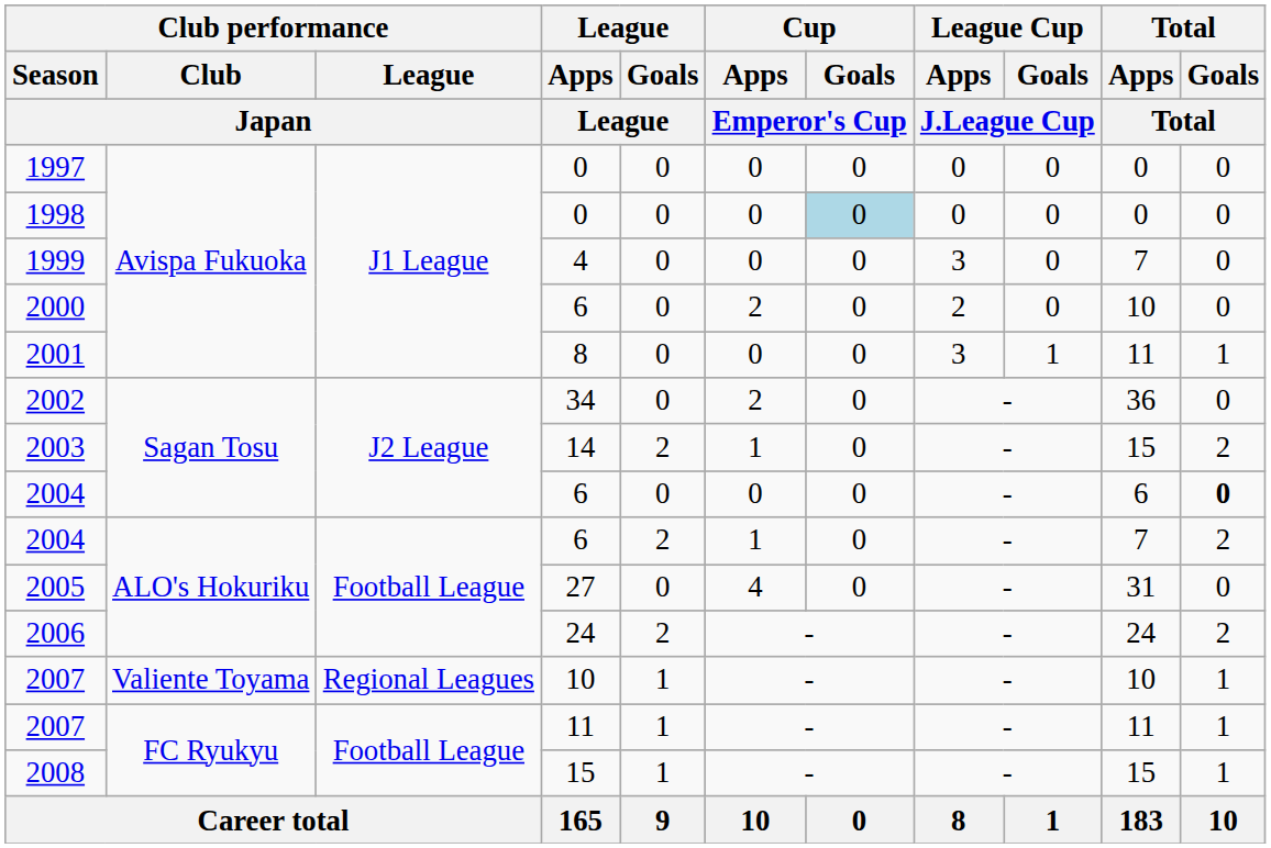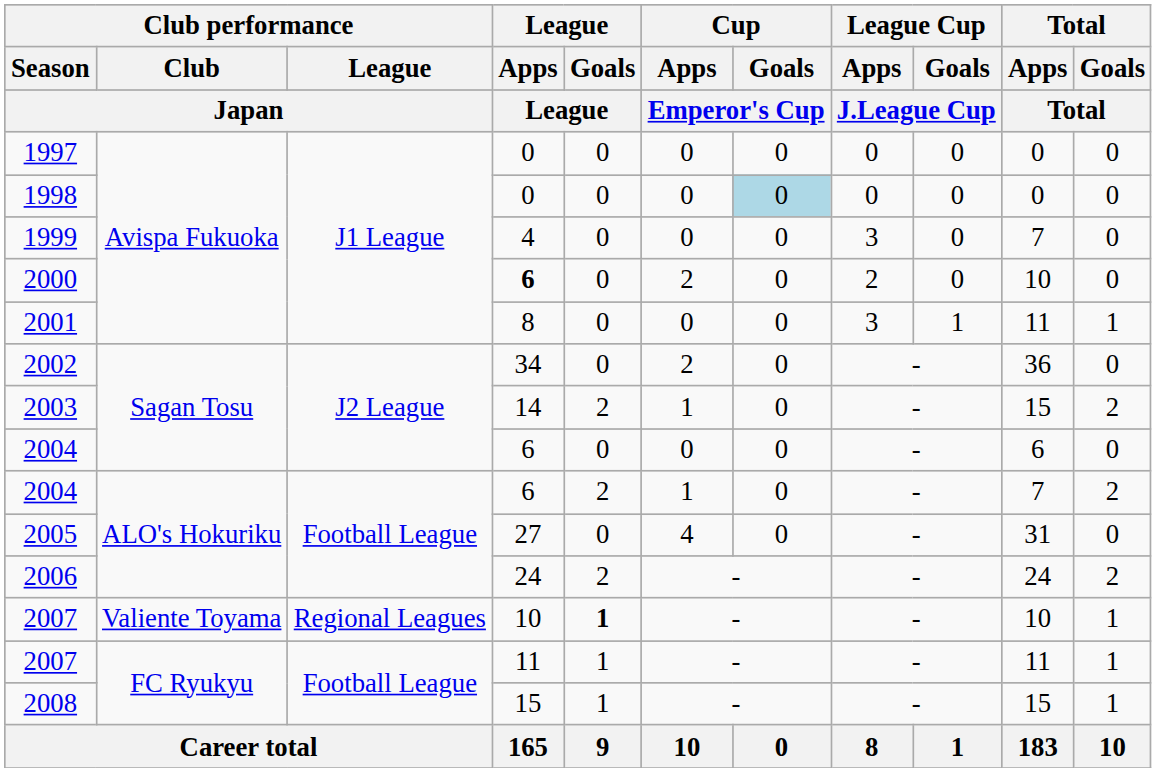2000 | League / Apps / League: normal -> bold
2004 / Sagan Tosu | Total / Goals / Total: bold -> normal
2007 / Valiente Toyama | League / Goals / League: normal -> bold
